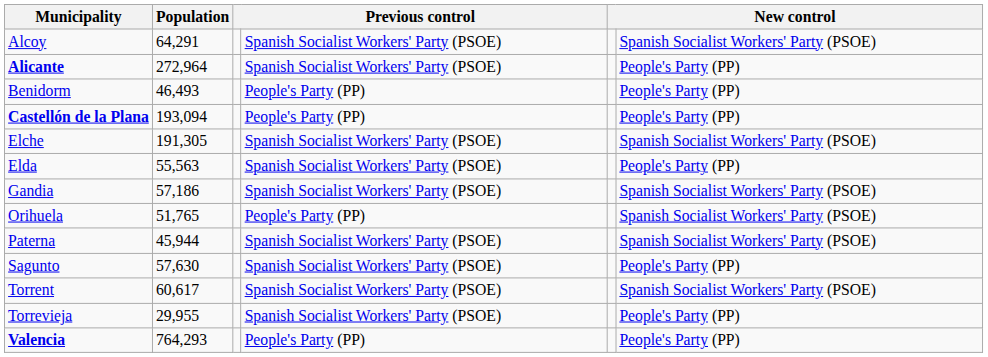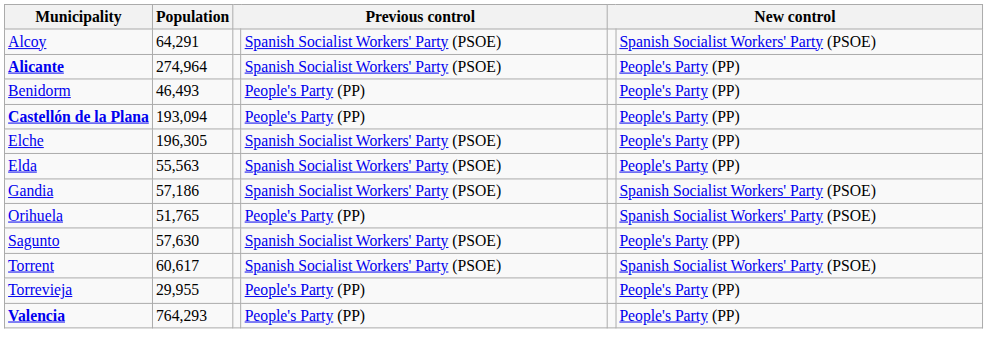Alicante | Population: 272,964 -> 274,964
Elche | Population: 191,305 -> 196,305
Elche | column 6: Spanish Socialist Workers' Party (PSOE) -> People's Party (PP)
- row: Paterna | 45,944 | Spanish Socialist Workers' Party (PSOE) | Spanish Socialist Workers' Party (PSOE)
Torrevieja | column 4: Spanish Socialist Workers' Party (PSOE) -> People's Party (PP)
